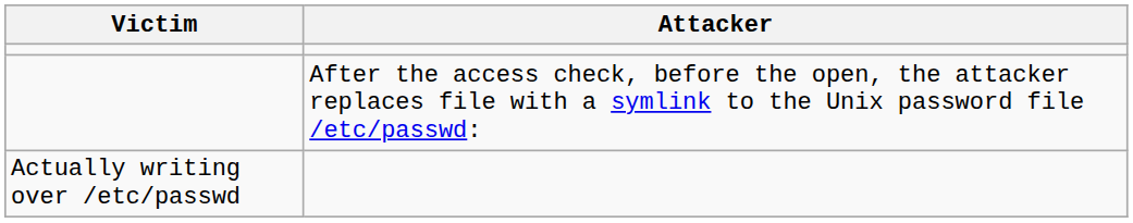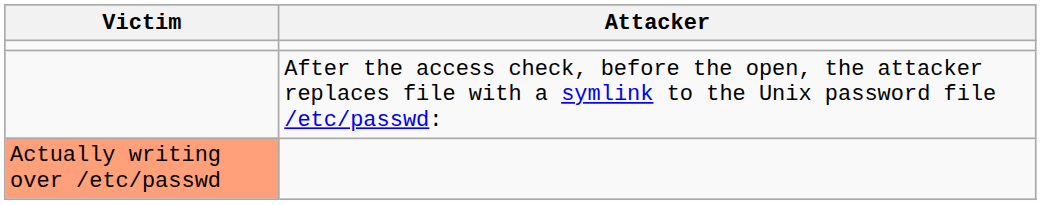row 4 | Victim: no background -> lightsalmon background
